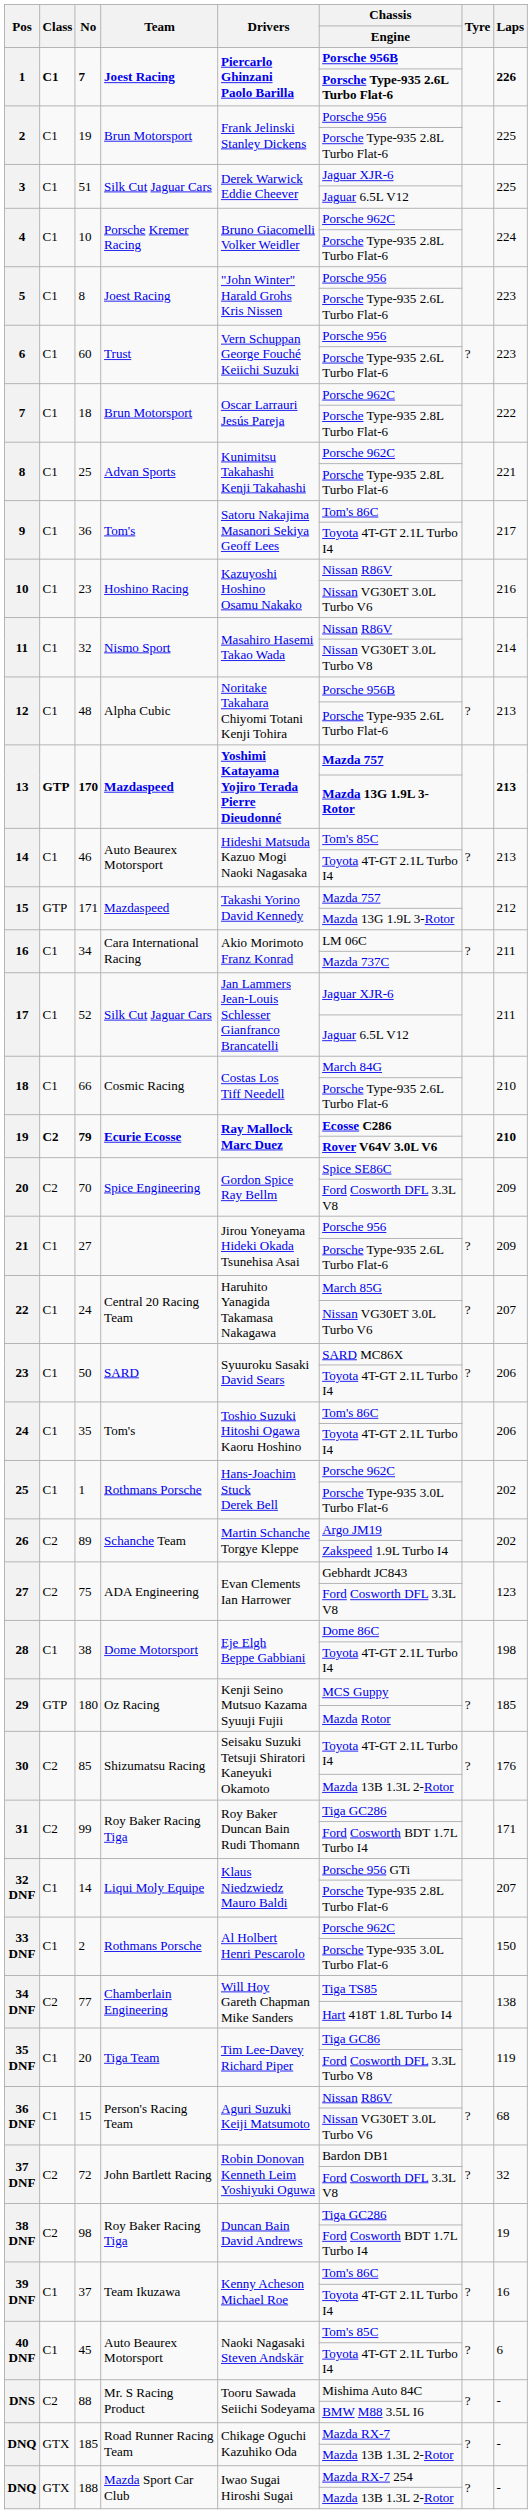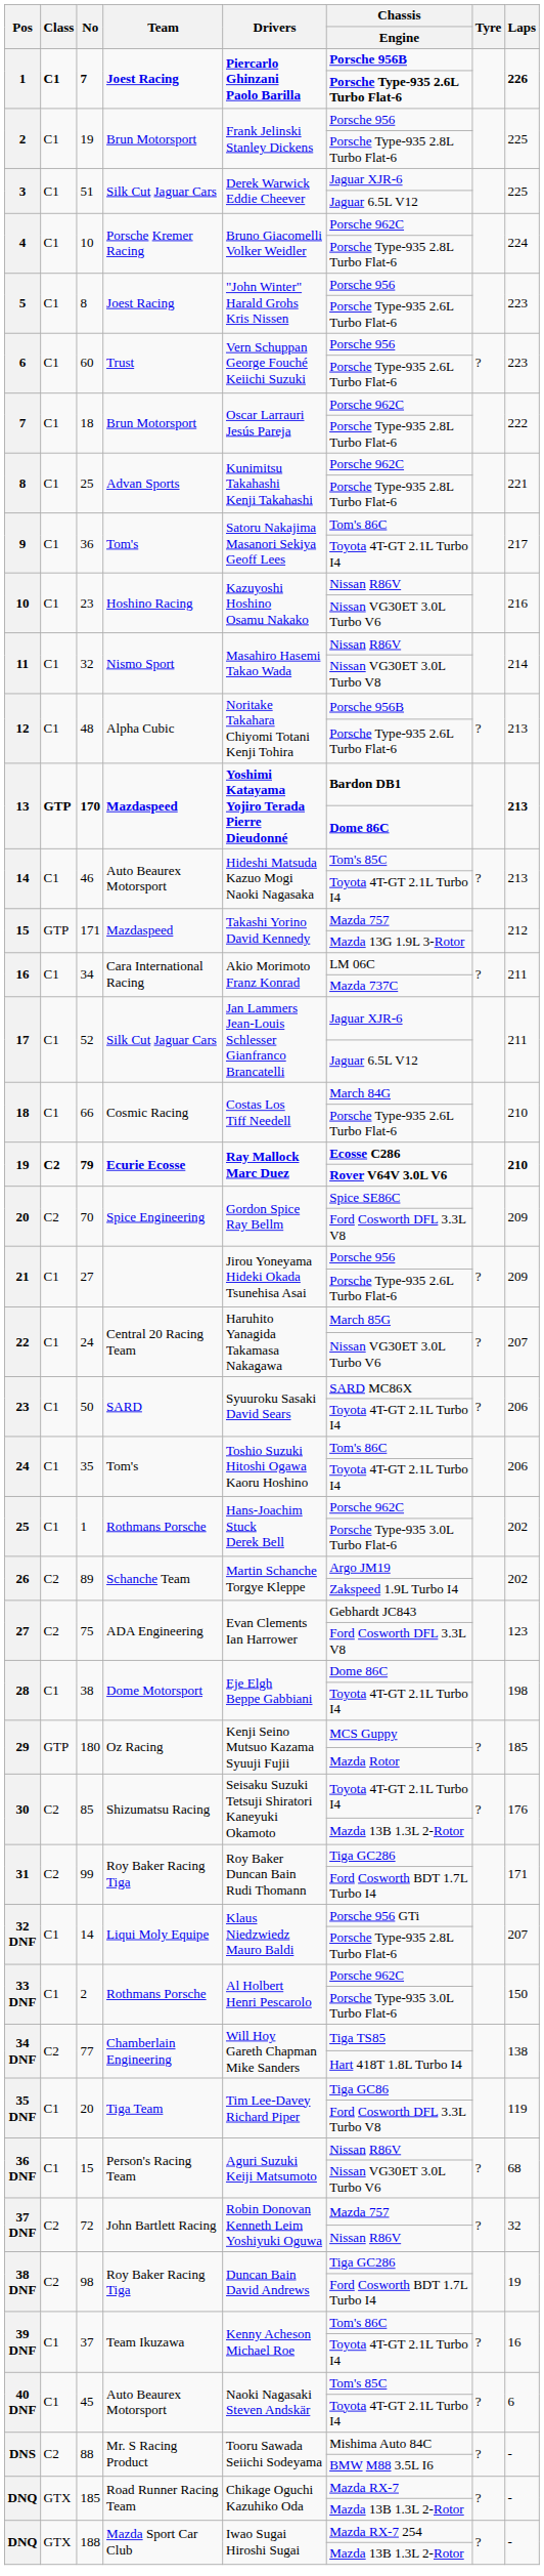row 27 | Chassis / Engine: Mazda 757 -> Bardon DB1
row 28 | Chassis / Engine: Mazda 13G 1.9L 3-Rotor -> Dome 86C
row 75 | Chassis / Engine: Bardon DB1 -> Mazda 757
row 76 | Chassis / Engine: Ford Cosworth DFL 3.3L V8 -> Nissan R86V
